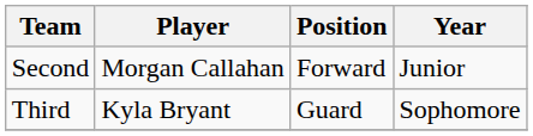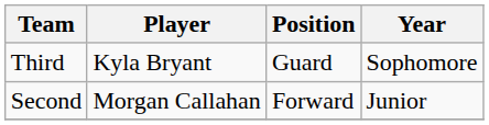rows swapped: Second <-> Third
